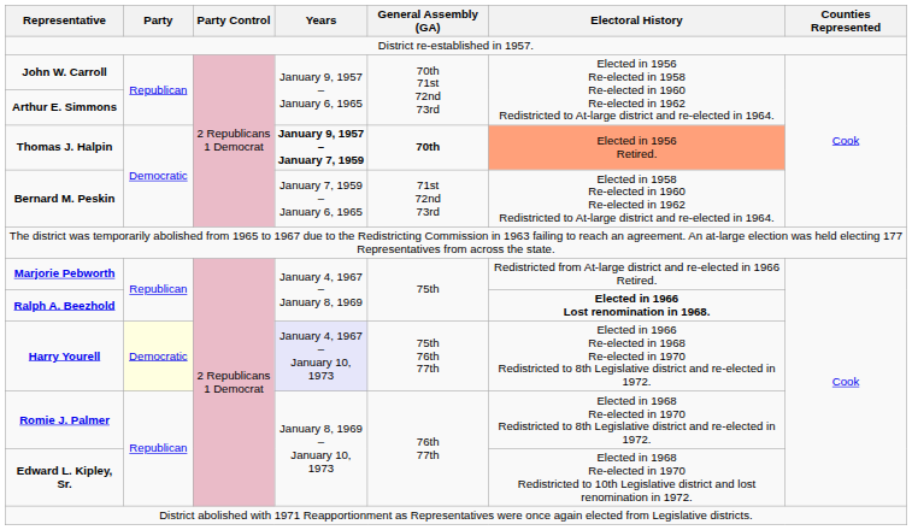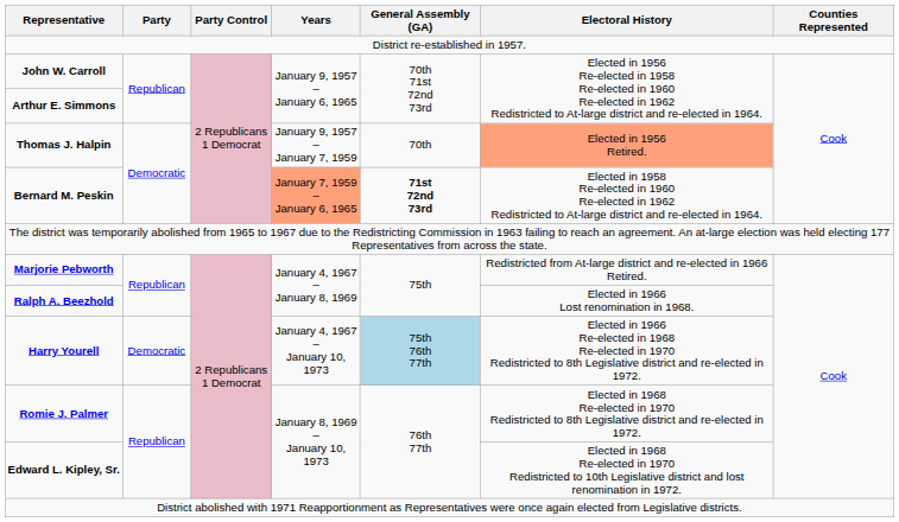Thomas J. Halpin | Years: bold -> normal
Thomas J. Halpin | General Assembly (GA): bold -> normal
Bernard M. Peskin | Years: no background -> lightsalmon background
Bernard M. Peskin | General Assembly (GA): normal -> bold
Ralph A. Beezhold | Electoral History: bold -> normal
Harry Yourell | Party: lightyellow background -> no background
Harry Yourell | Years: lavender background -> no background
Harry Yourell | General Assembly (GA): no background -> lightblue background
